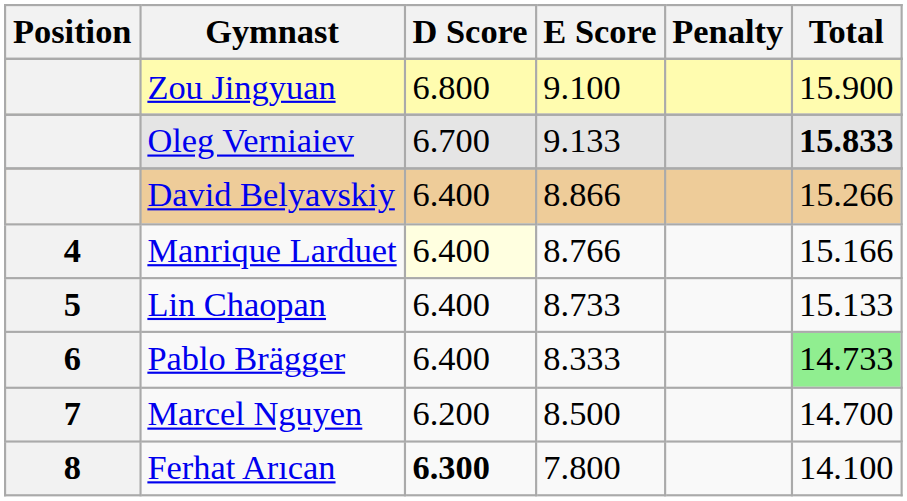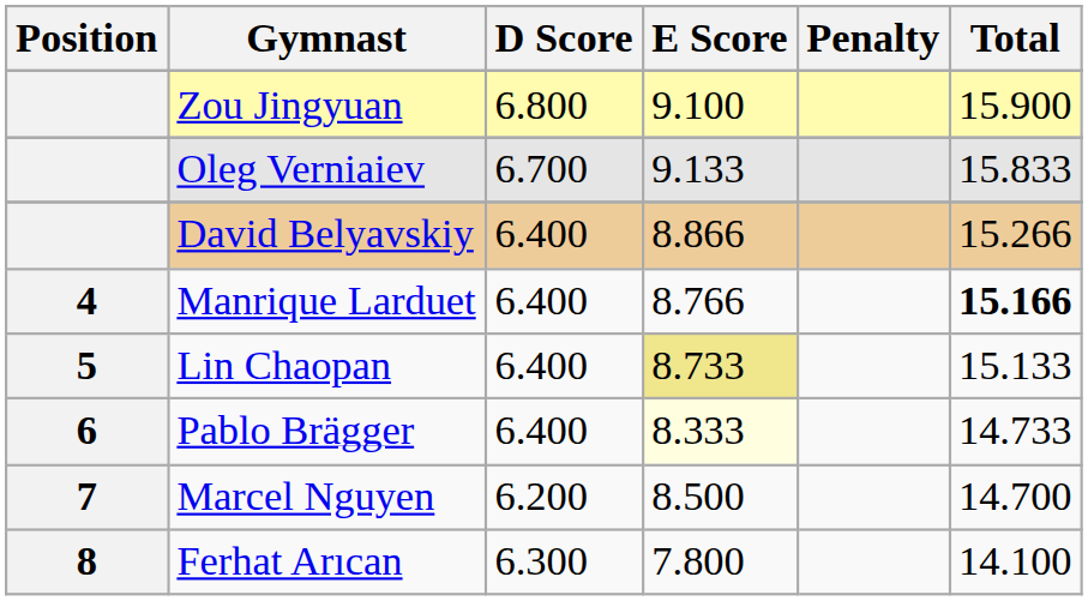Oleg Verniaiev | Total: bold -> normal
Manrique Larduet | D Score: lightyellow background -> no background
Manrique Larduet | Total: normal -> bold
Lin Chaopan | E Score: no background -> khaki background
Pablo Brägger | E Score: no background -> lightyellow background
Pablo Brägger | Total: lightgreen background -> no background
Ferhat Arıcan | D Score: bold -> normal
